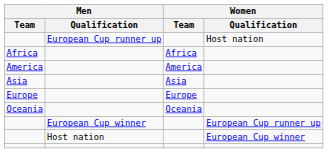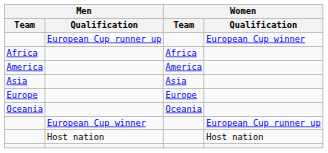row 3 | Women / Qualification: Host nation -> European Cup winner
row 10 | Women / Qualification: European Cup winner -> Host nation
